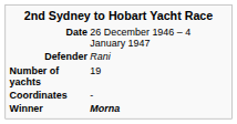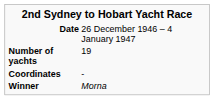- row: Defender | Rani
Winner | column 2: bold -> normal
